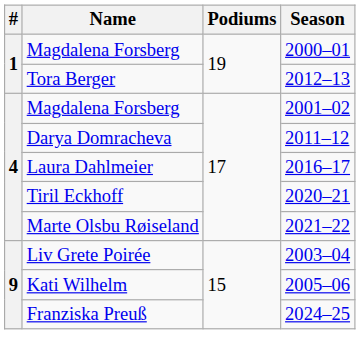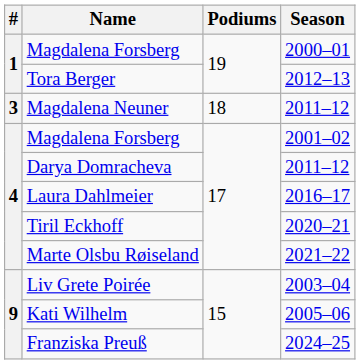+ row: 3 | Magdalena Neuner | 18 | 2011–12
